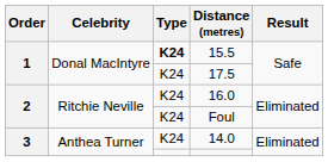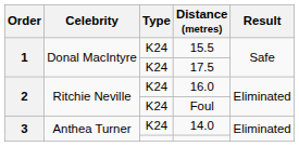15.5 | Type: bold -> normal
